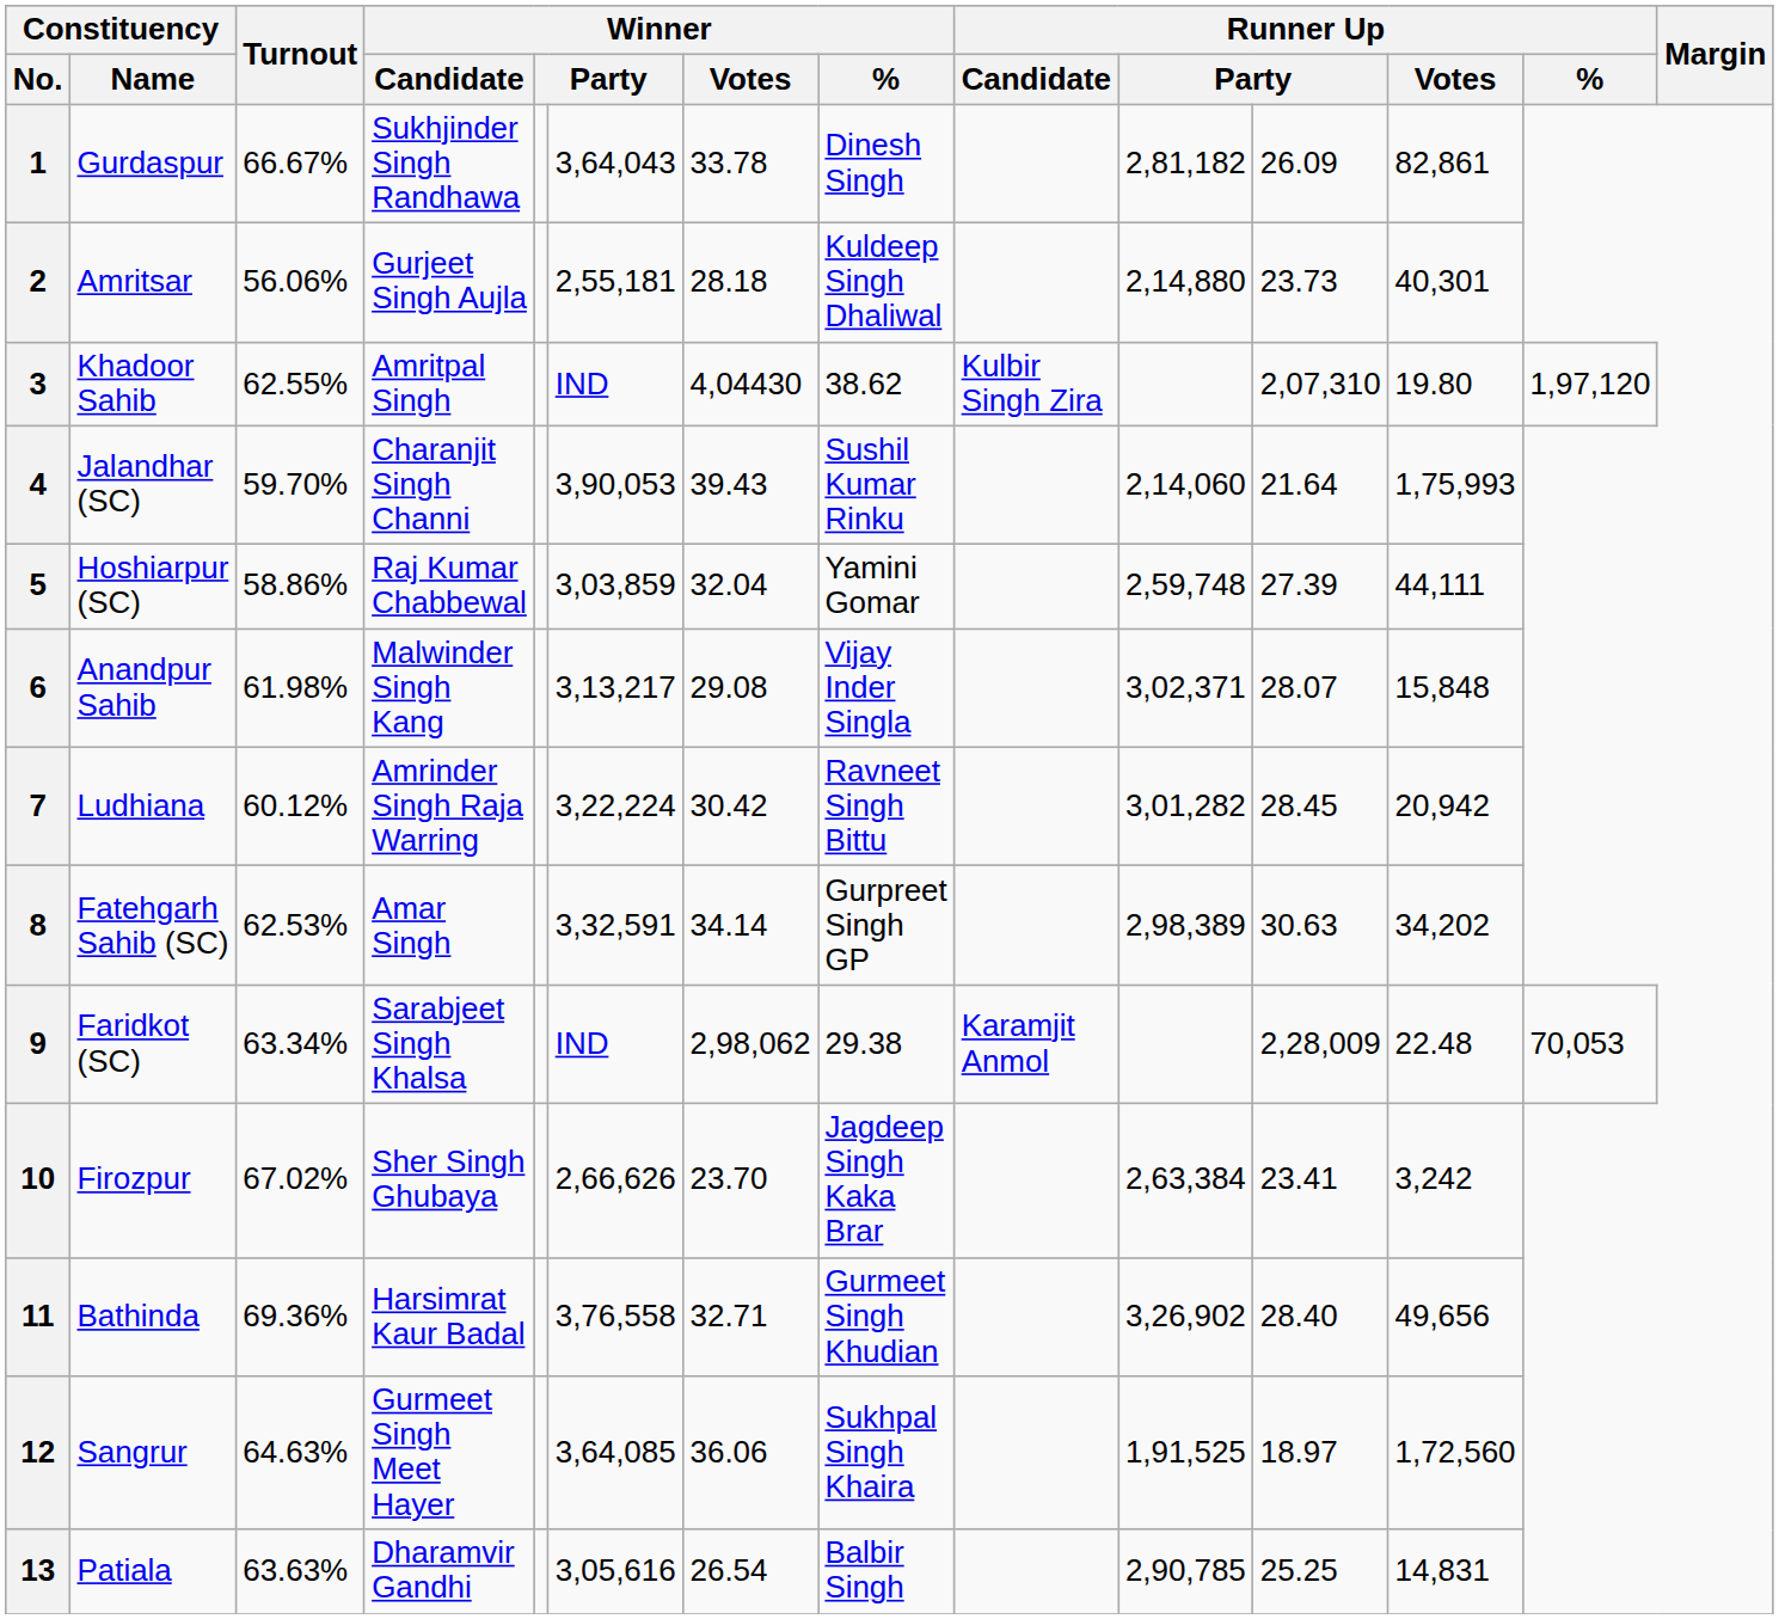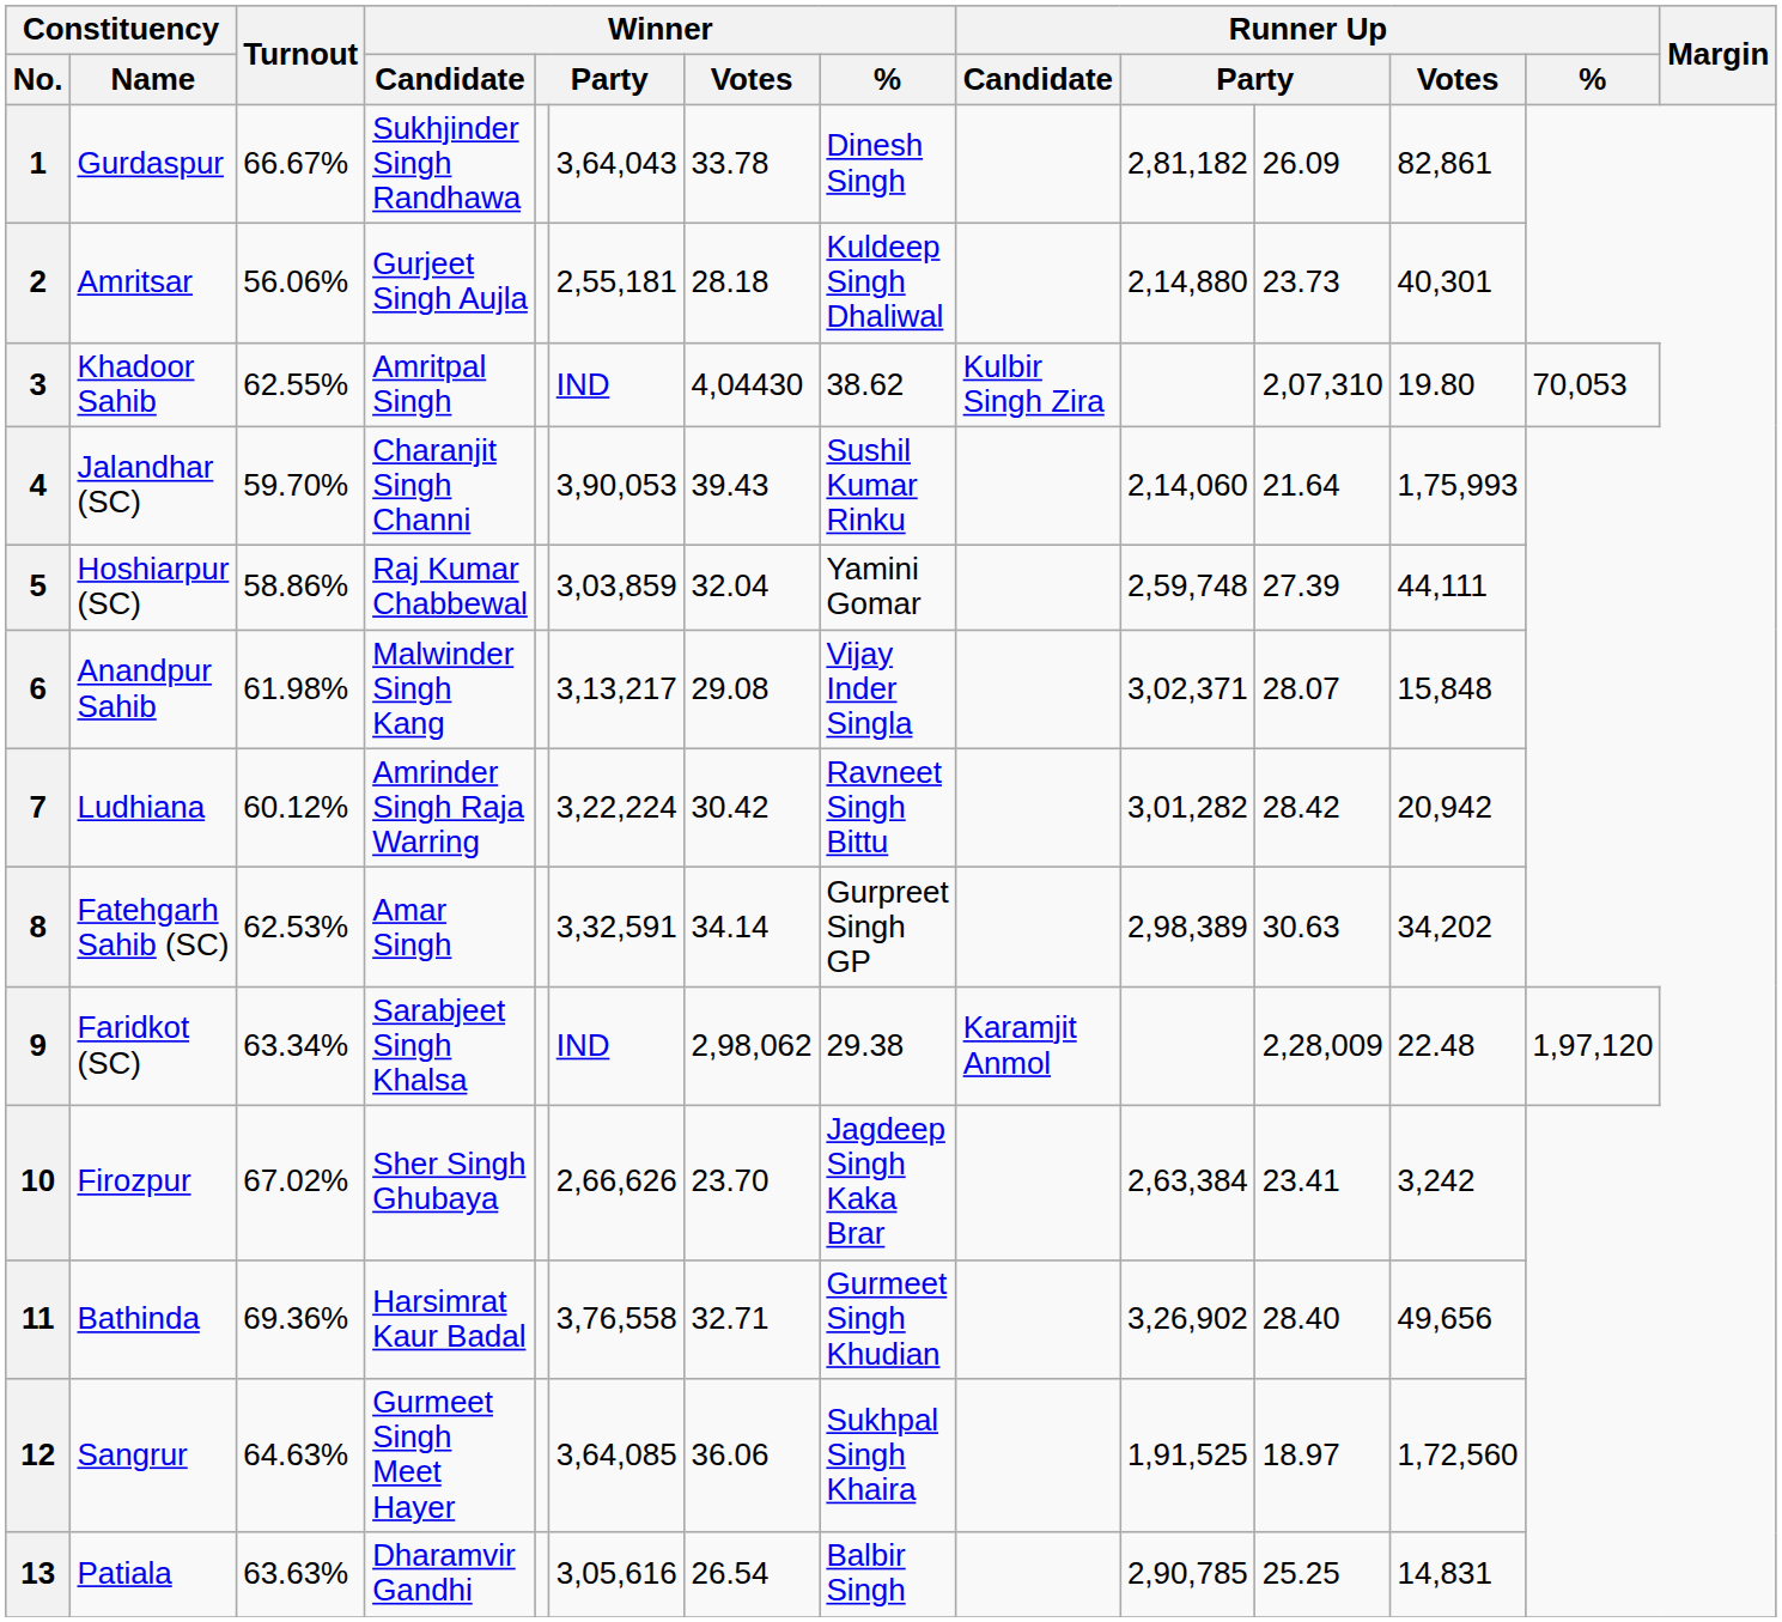3 | Runner Up / %: 1,97,120 -> 70,053
7 | column 11: 28.45 -> 28.42
9 | Runner Up / %: 70,053 -> 1,97,120
